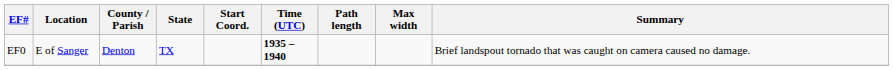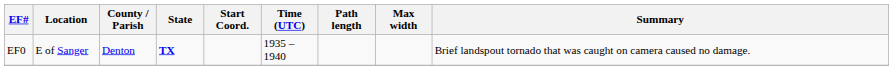EF0 | State: normal -> bold
EF0 | Time (UTC): bold -> normal
